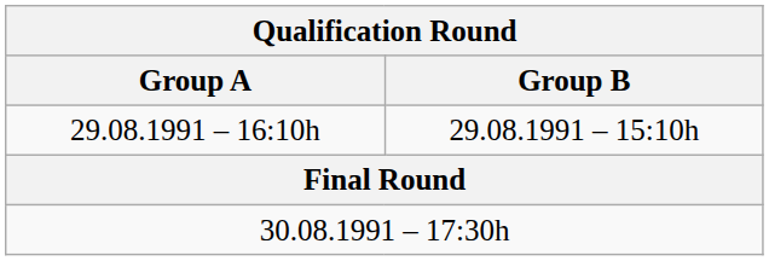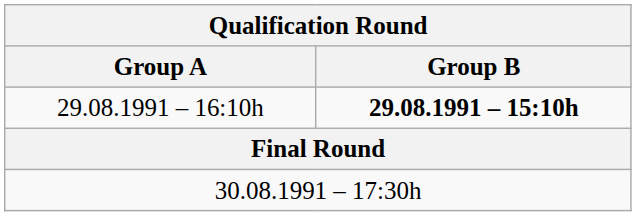29.08.1991 – 16:10h | Group B: normal -> bold
